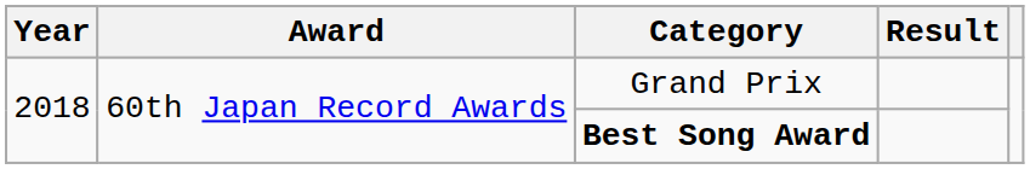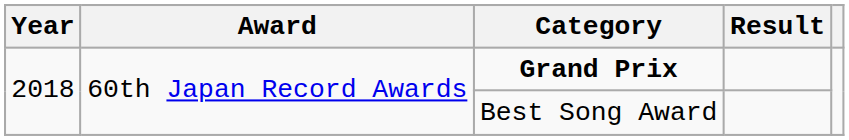Grand Prix | Category: normal -> bold
Best Song Award | Category: bold -> normal
